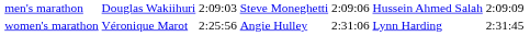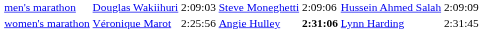women's marathon | column 5: normal -> bold
